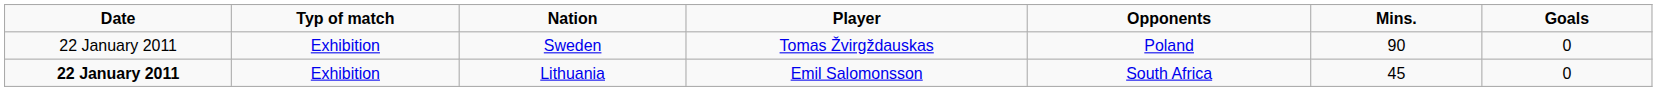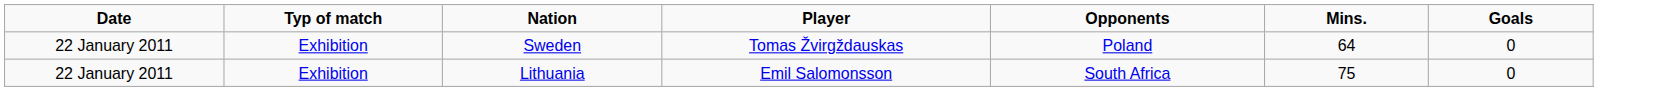Sweden | Mins.: 90 -> 64
Lithuania | Date: bold -> normal
Lithuania | Mins.: 45 -> 75
